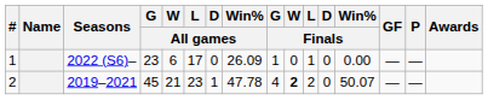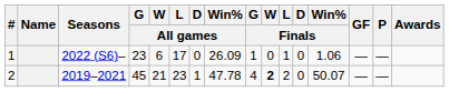row 3 | Win% / Finals: 0.00 -> 1.06
